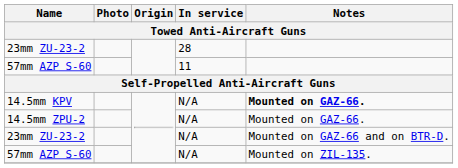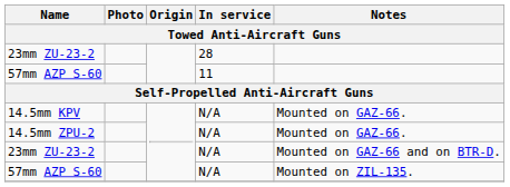14.5mm KPV | Notes: bold -> normal
